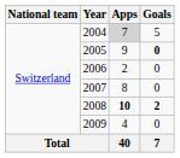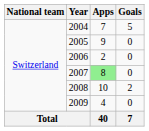2004 | Apps: lightgrey background -> no background
2005 | Goals: bold -> normal
2007 | Apps: no background -> lightgreen background
2008 | Apps: bold -> normal
2008 | Goals: bold -> normal
